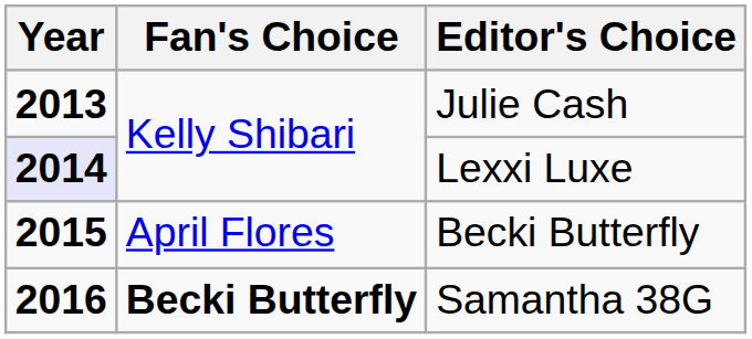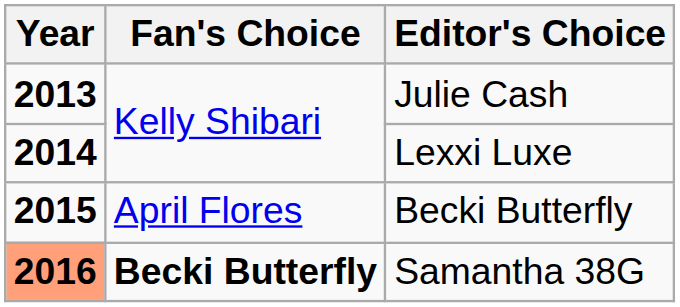Lexxi Luxe | Year: lavender background -> no background
Samantha 38G | Year: no background -> lightsalmon background
